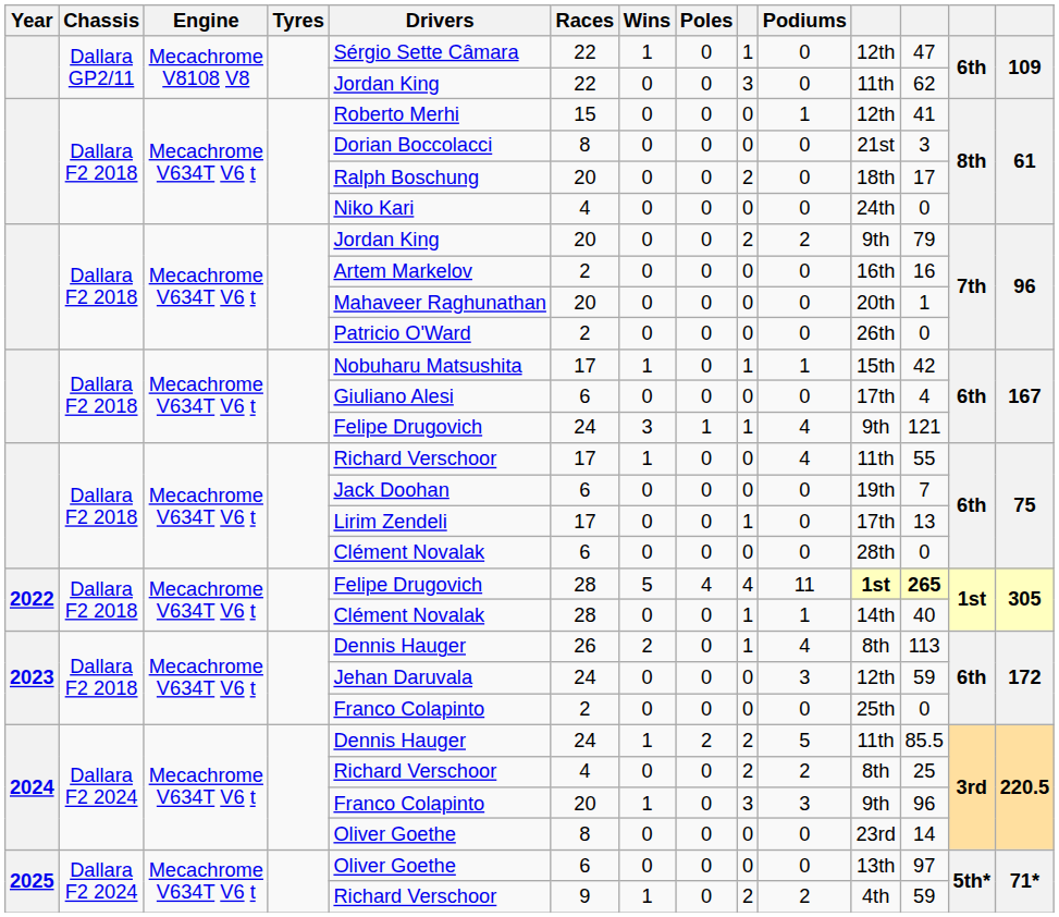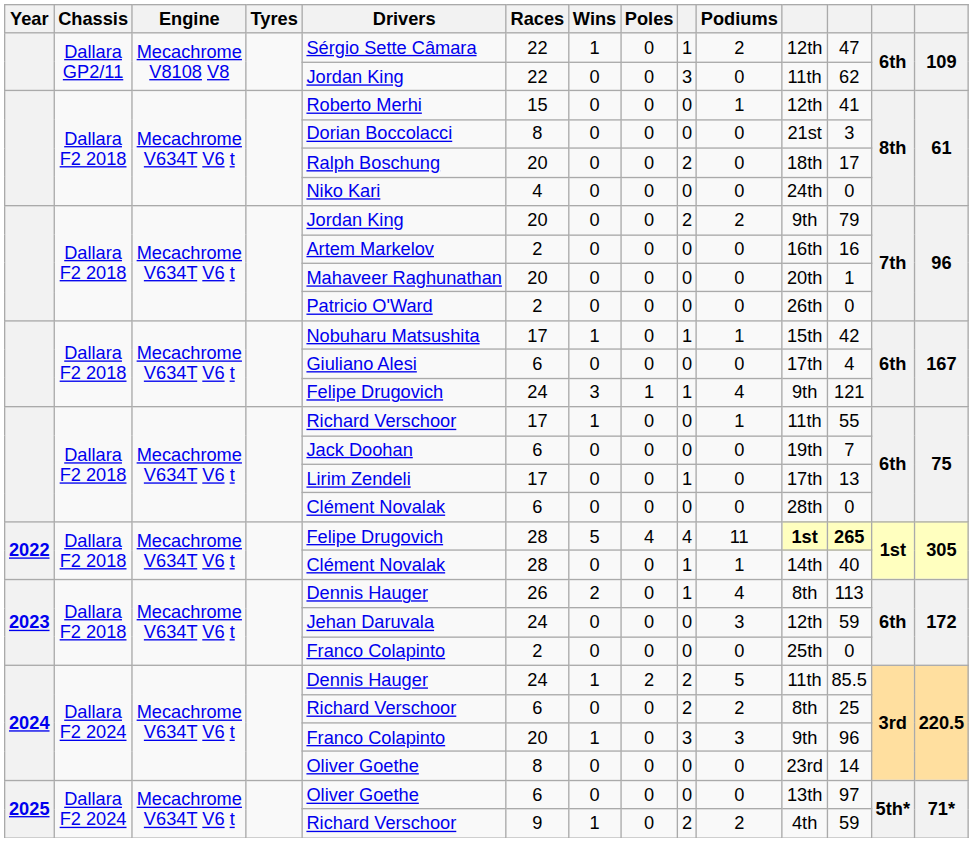row 2 | Podiums: 0 -> 2
row 15 | Podiums: 4 -> 1
row 25 | Races: 4 -> 6
